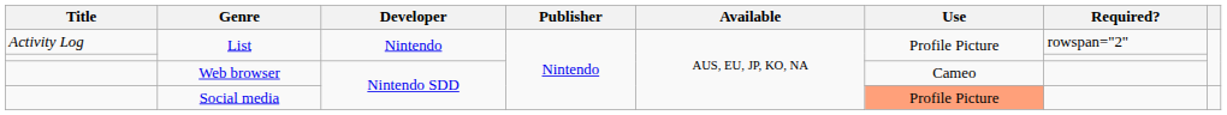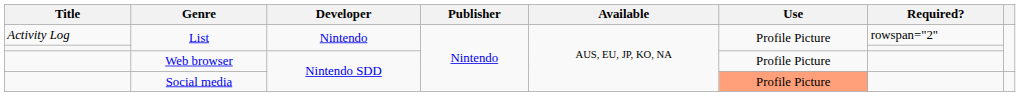Web browser | Use: Cameo -> Profile Picture
